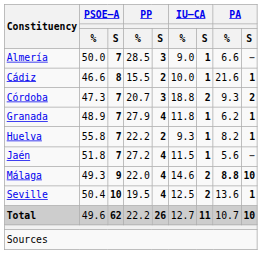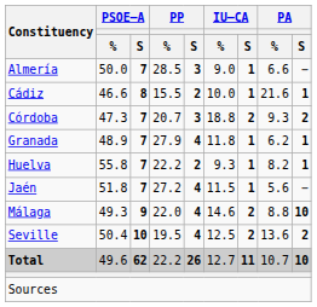Málaga | PA / %: bold -> normal
Seville | PA / S: 1 -> 2
